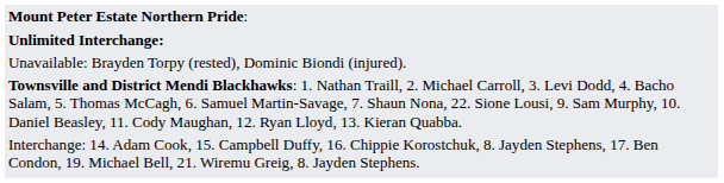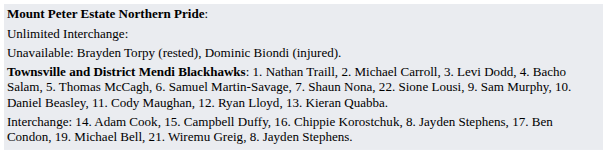row 2 | column 1: bold -> normal
